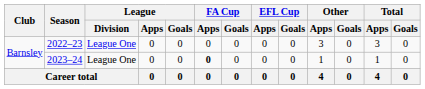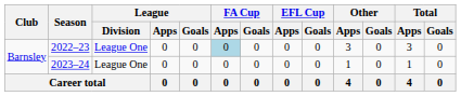2022–23 | FA Cup / Apps: no background -> lightblue background
2023–24 | FA Cup / Apps: bold -> normal
